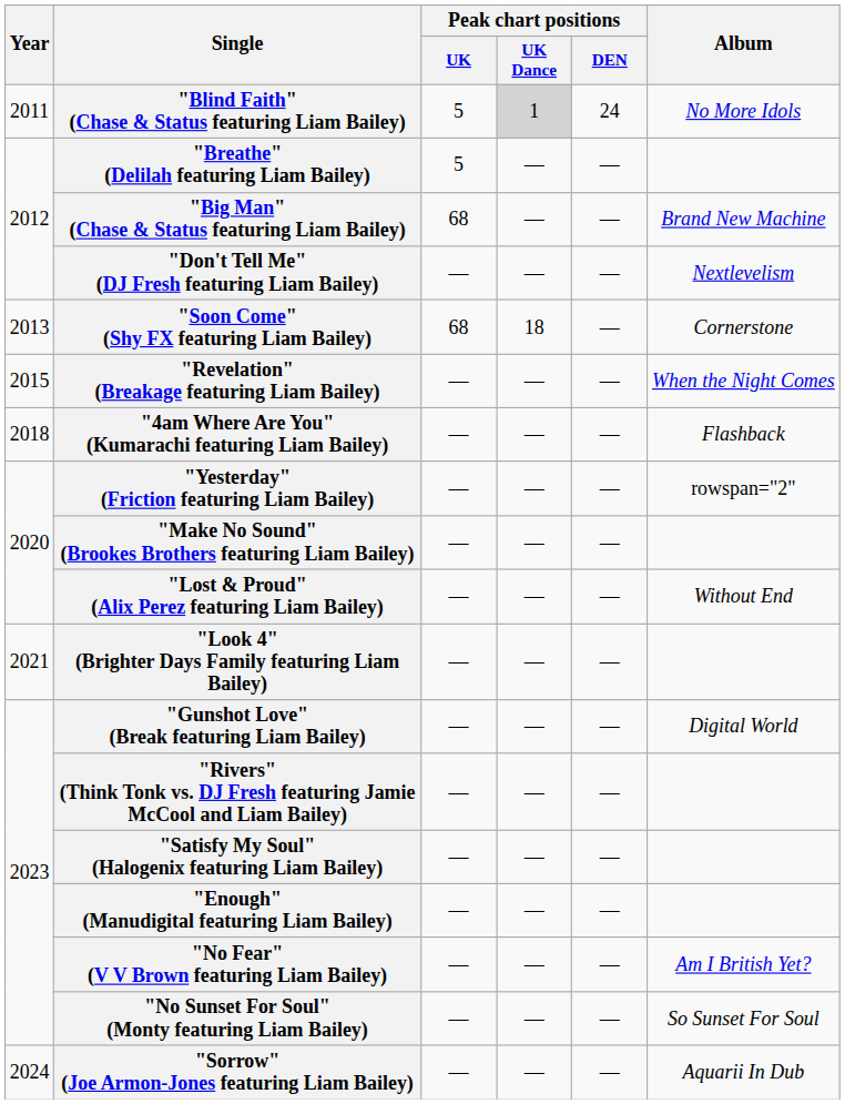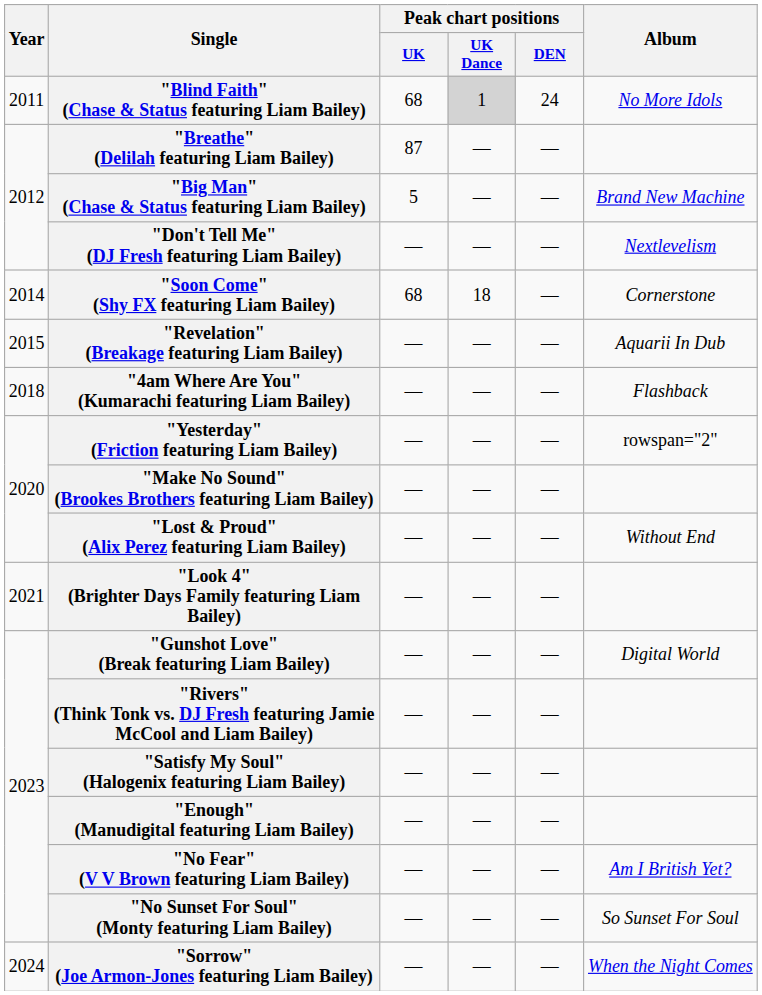"Blind Faith" (Chase & Status featuring Liam Bailey) | Peak chart positions / UK: 5 -> 68
"Breathe" (Delilah featuring Liam Bailey) | Peak chart positions / UK: 5 -> 87
"Big Man" (Chase & Status featuring Liam Bailey) | Peak chart positions / UK: 68 -> 5
"Soon Come" (Shy FX featuring Liam Bailey) | Year: 2013 -> 2014
"Revelation" (Breakage featuring Liam Bailey) | Album: When the Night Comes -> Aquarii In Dub
"Sorrow" (Joe Armon-Jones featuring Liam Bailey) | Album: Aquarii In Dub -> When the Night Comes
